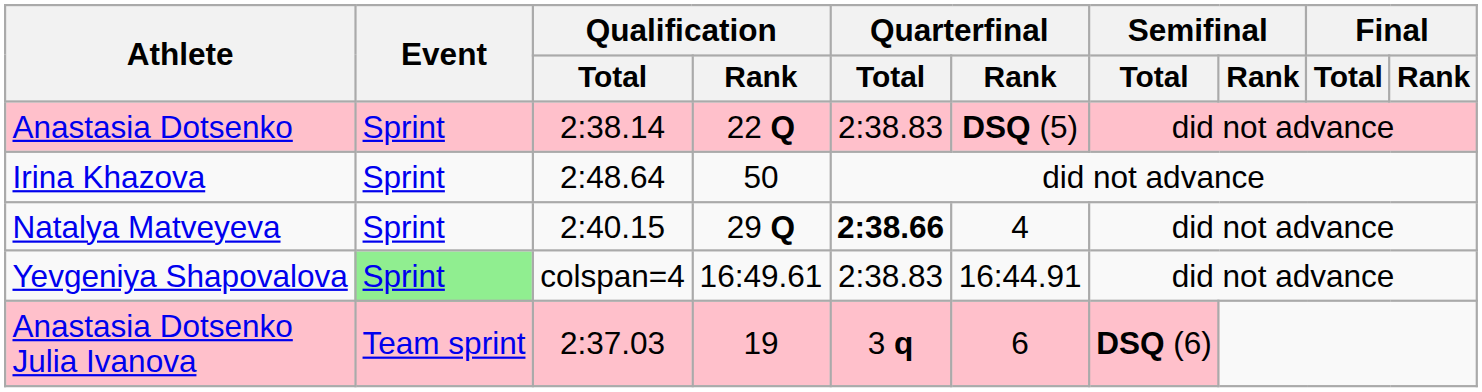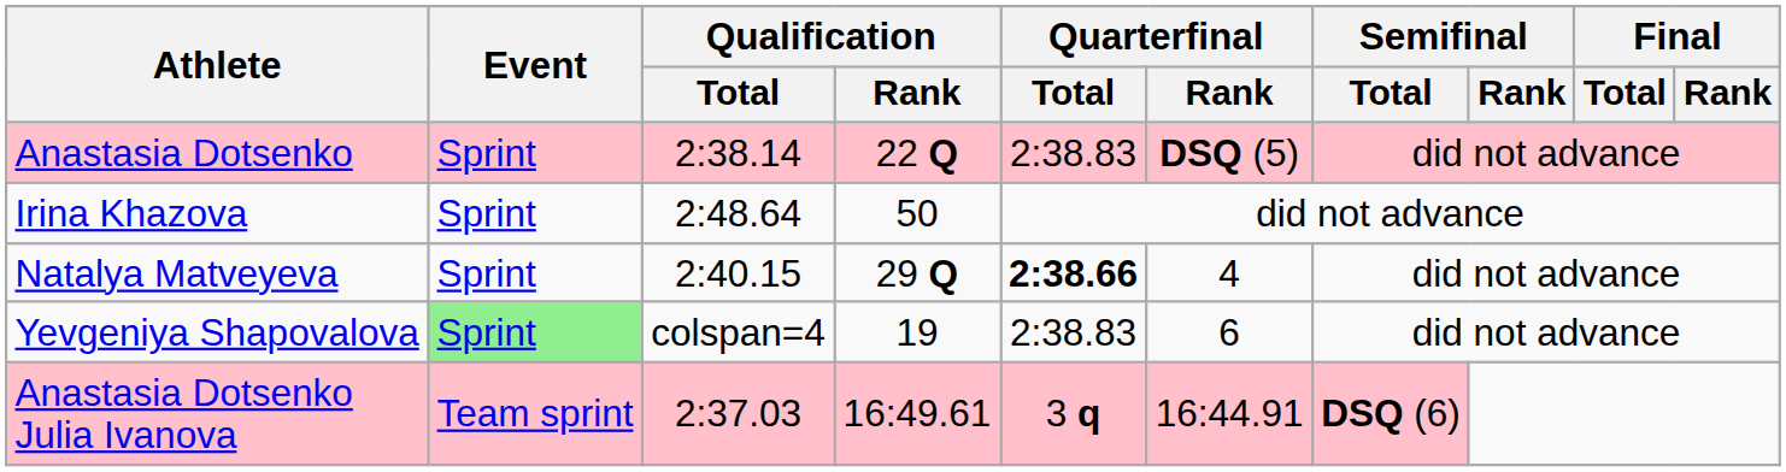Yevgeniya Shapovalova | Qualification / Rank: 16:49.61 -> 19
Yevgeniya Shapovalova | Quarterfinal / Rank: 16:44.91 -> 6
Anastasia Dotsenko Julia Ivanova | Qualification / Rank: 19 -> 16:49.61
Anastasia Dotsenko Julia Ivanova | Quarterfinal / Rank: 6 -> 16:44.91
